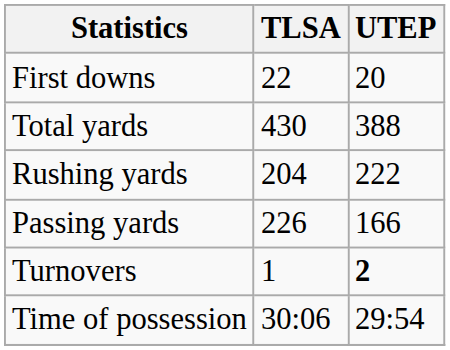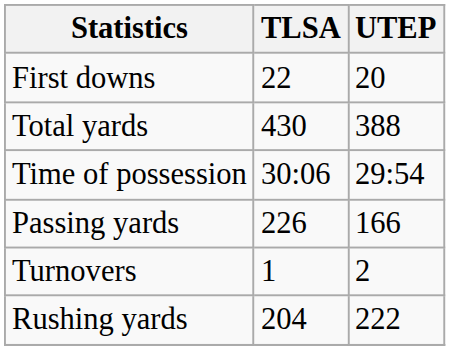rows swapped: Rushing yards <-> Time of possession
Turnovers | UTEP: bold -> normal
